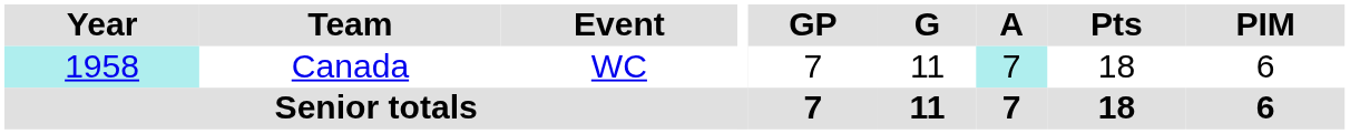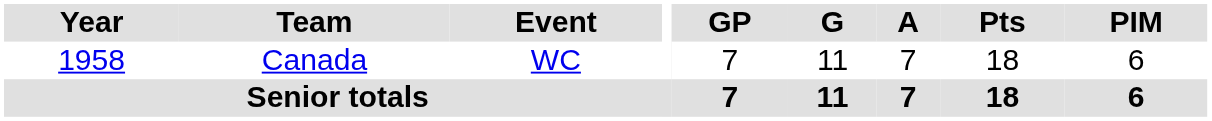Canada | Year: paleturquoise background -> no background
Canada | A: paleturquoise background -> no background
